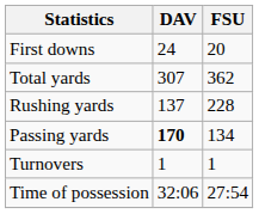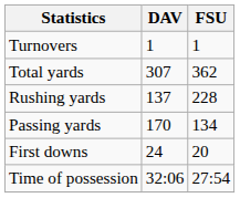rows swapped: First downs <-> Turnovers
Passing yards | DAV: bold -> normal
